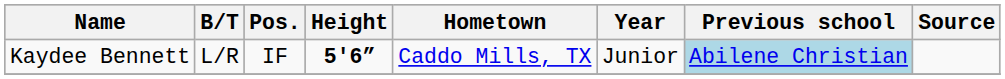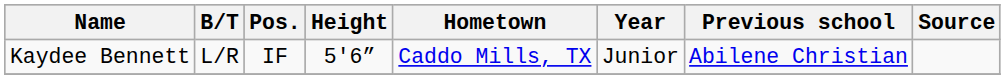Kaydee Bennett | Height: bold -> normal
Kaydee Bennett | Previous school: lightblue background -> no background
